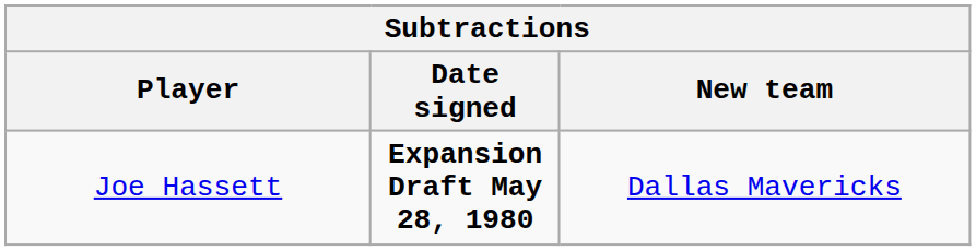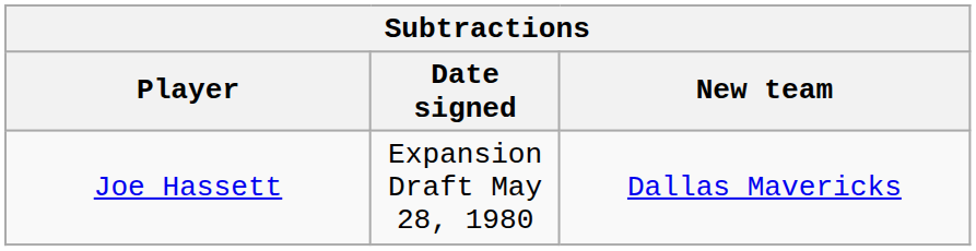Joe Hassett | Date signed: bold -> normal
